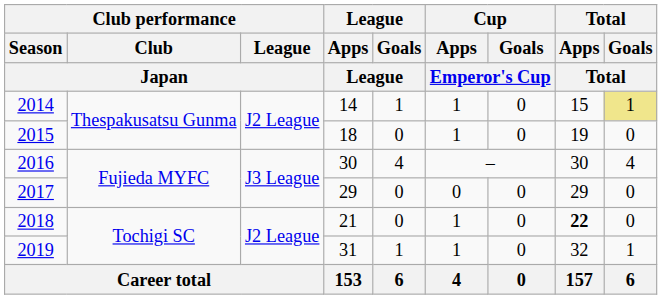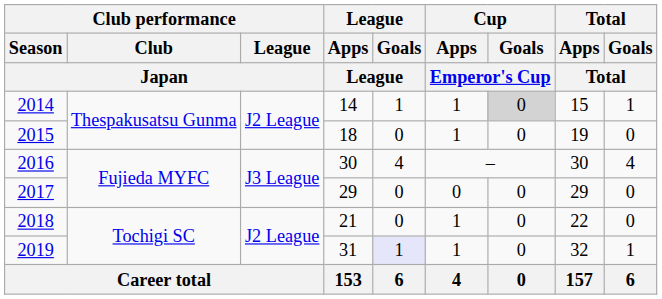2014 | Cup / Goals / Emperor's Cup: no background -> lightgrey background
2014 | Total / Goals / Total: khaki background -> no background
2018 | Total / Apps / Total: bold -> normal
2019 | League / Goals / League: no background -> lavender background
